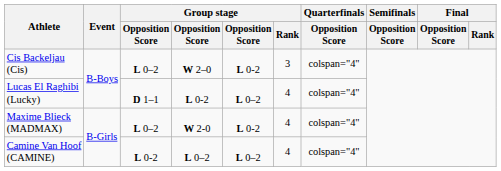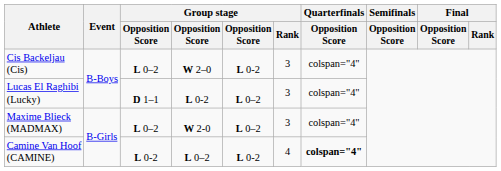Lucas El Raghibi (Lucky) | Group stage / Rank: 4 -> 3
Maxime Blieck (MADMAX) | column 5: L 0-2 -> L 0–2
Maxime Blieck (MADMAX) | Group stage / Rank: 4 -> 3
Camine Van Hoof (CAMINE) | column 5: L 0–2 -> L 0-2
Camine Van Hoof (CAMINE) | Quarterfinals / Opposition Score: normal -> bold
